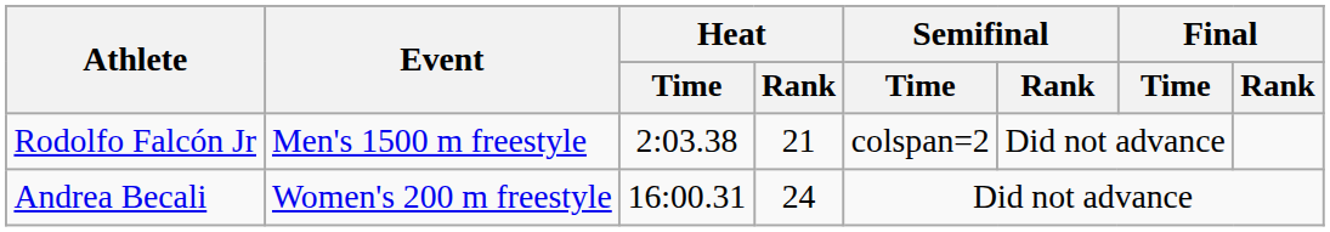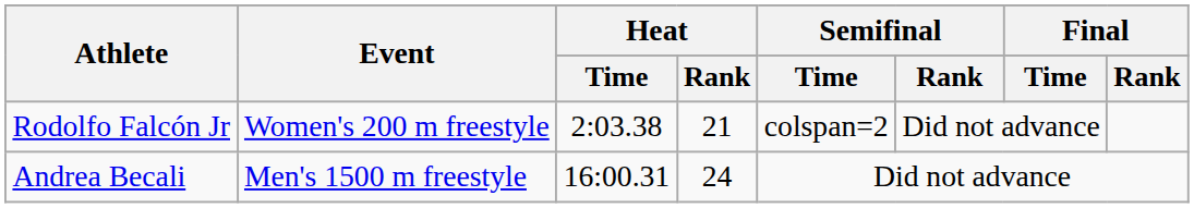Rodolfo Falcón Jr | Event: Men's 1500 m freestyle -> Women's 200 m freestyle
Andrea Becali | Event: Women's 200 m freestyle -> Men's 1500 m freestyle
